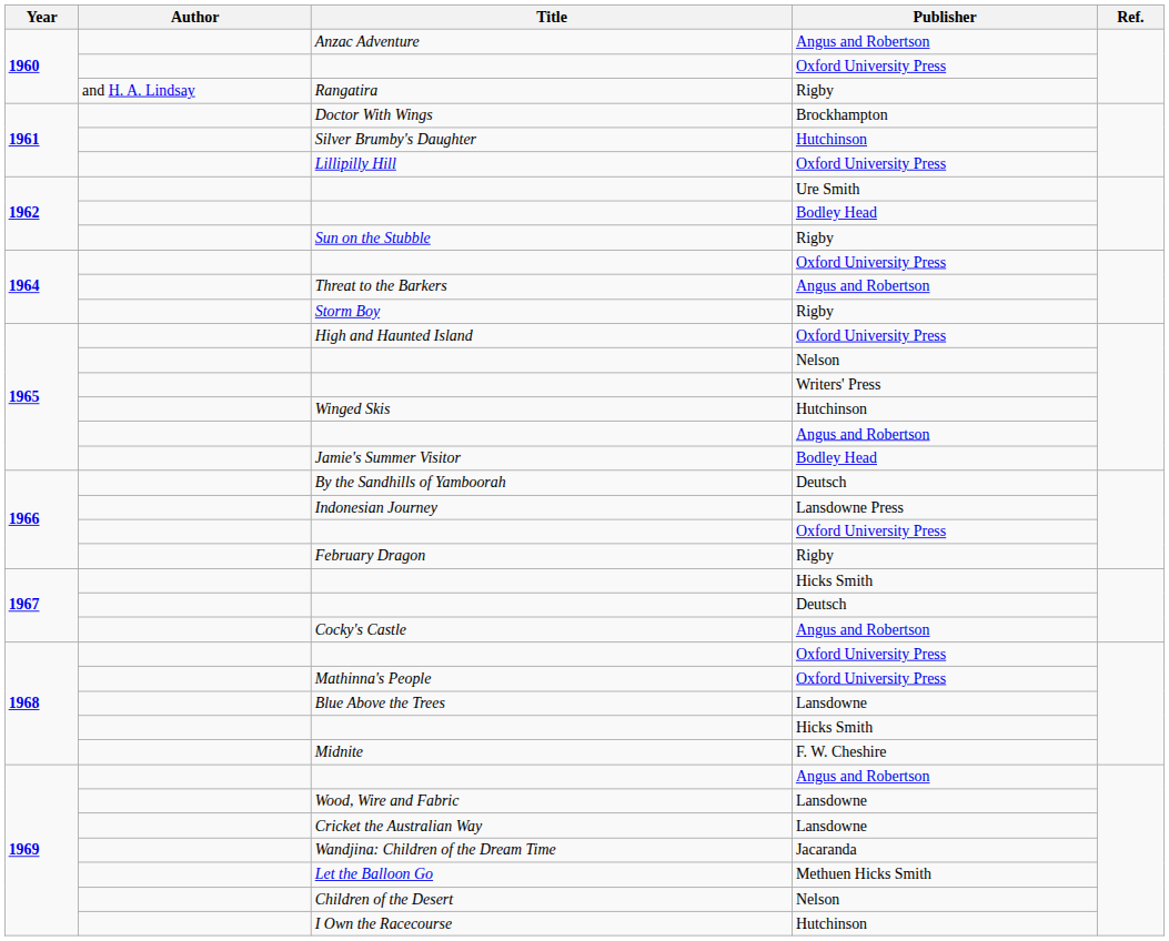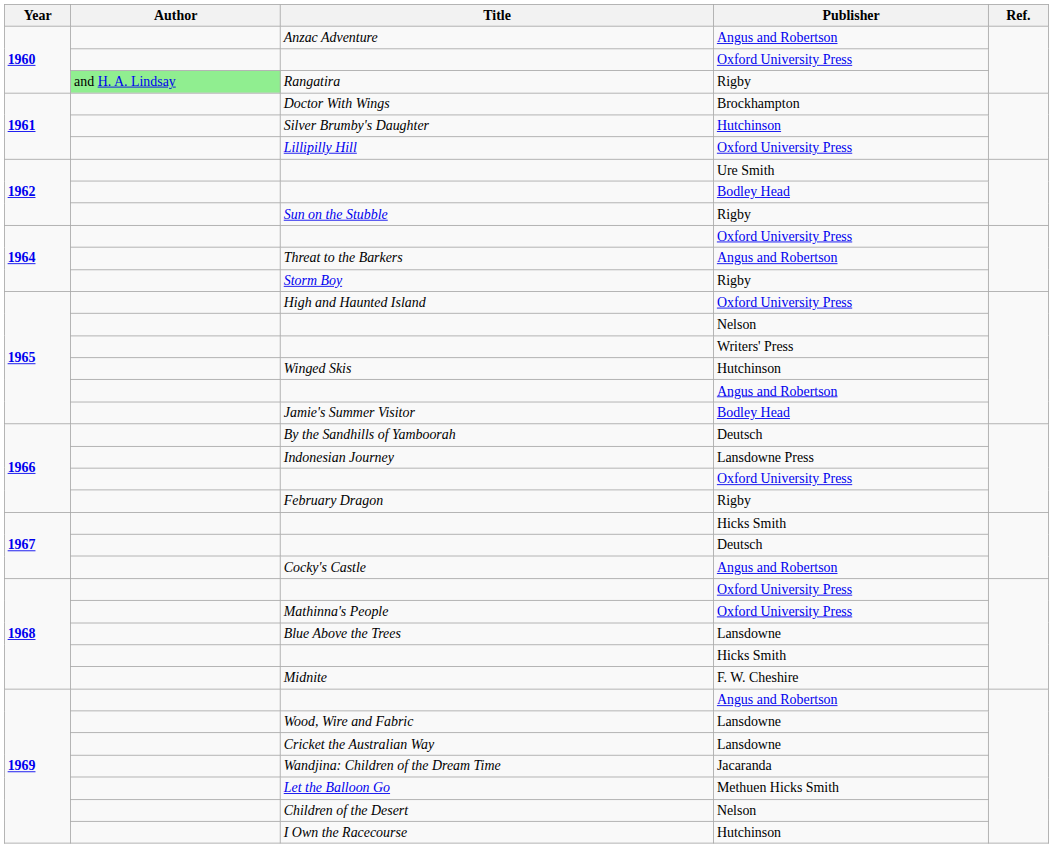Rangatira | Author: no background -> lightgreen background
